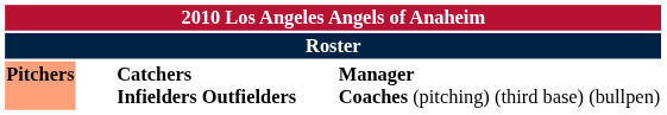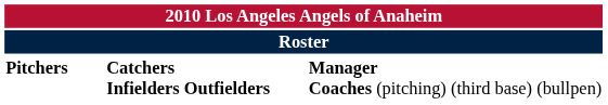Pitchers | column 1: lightsalmon background -> no background
